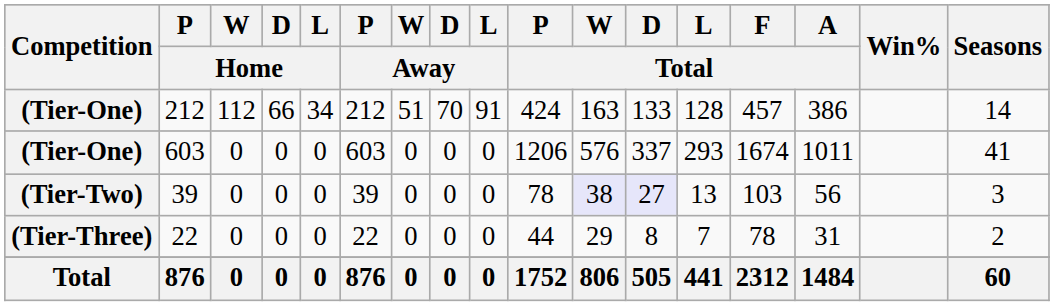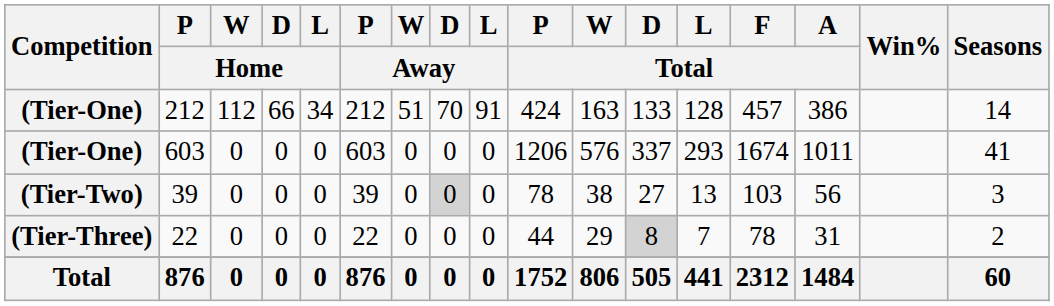row 5 | D / Away: no background -> lightgrey background
row 5 | W / Total: lavender background -> no background
row 5 | D / Total: lavender background -> no background
row 6 | D / Total: no background -> lightgrey background
